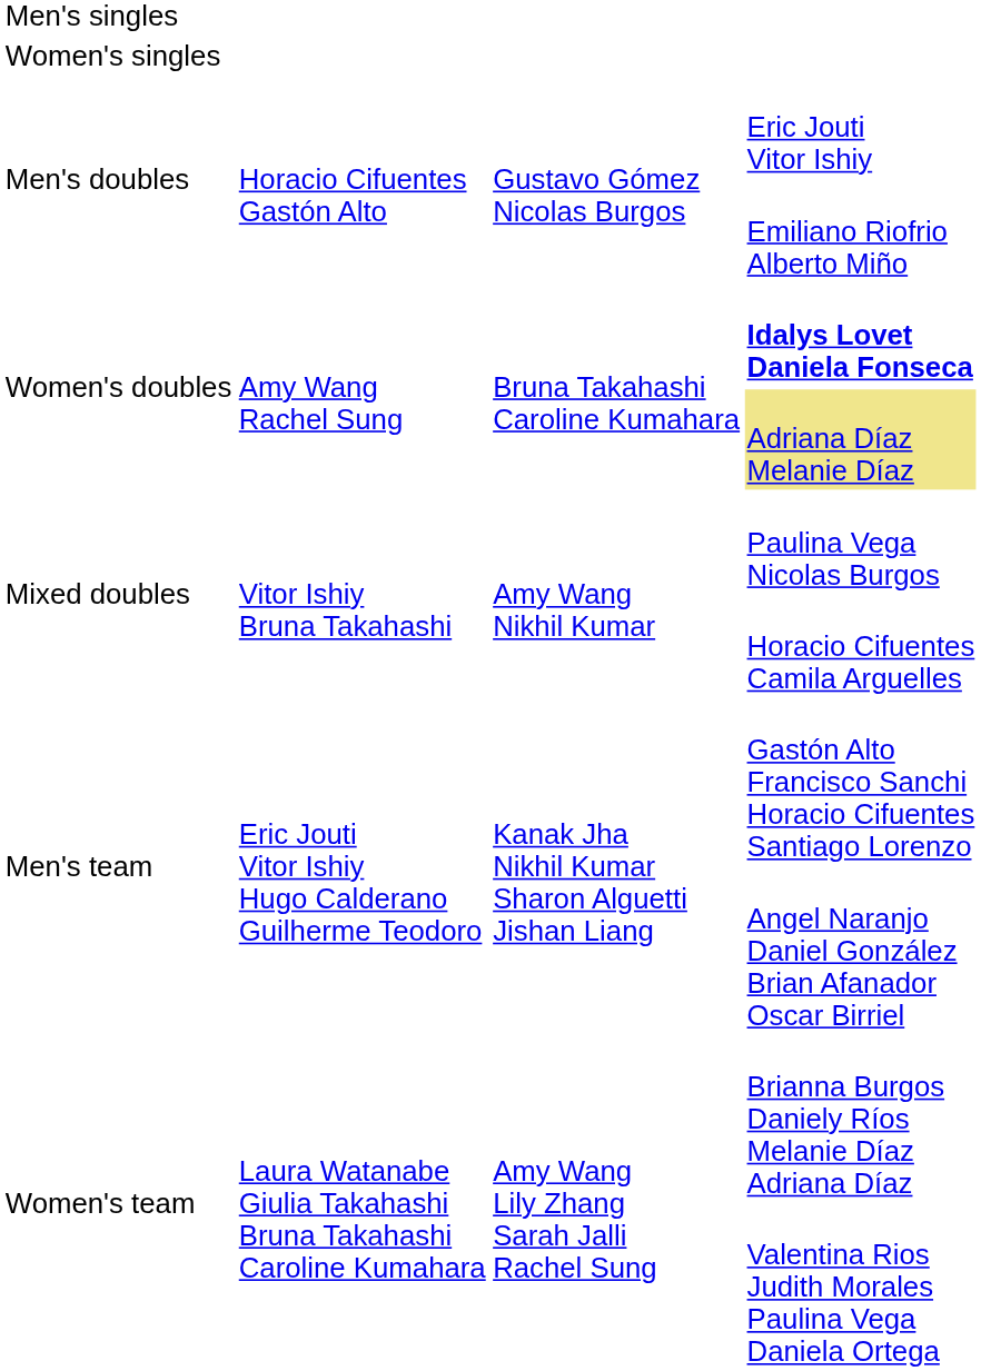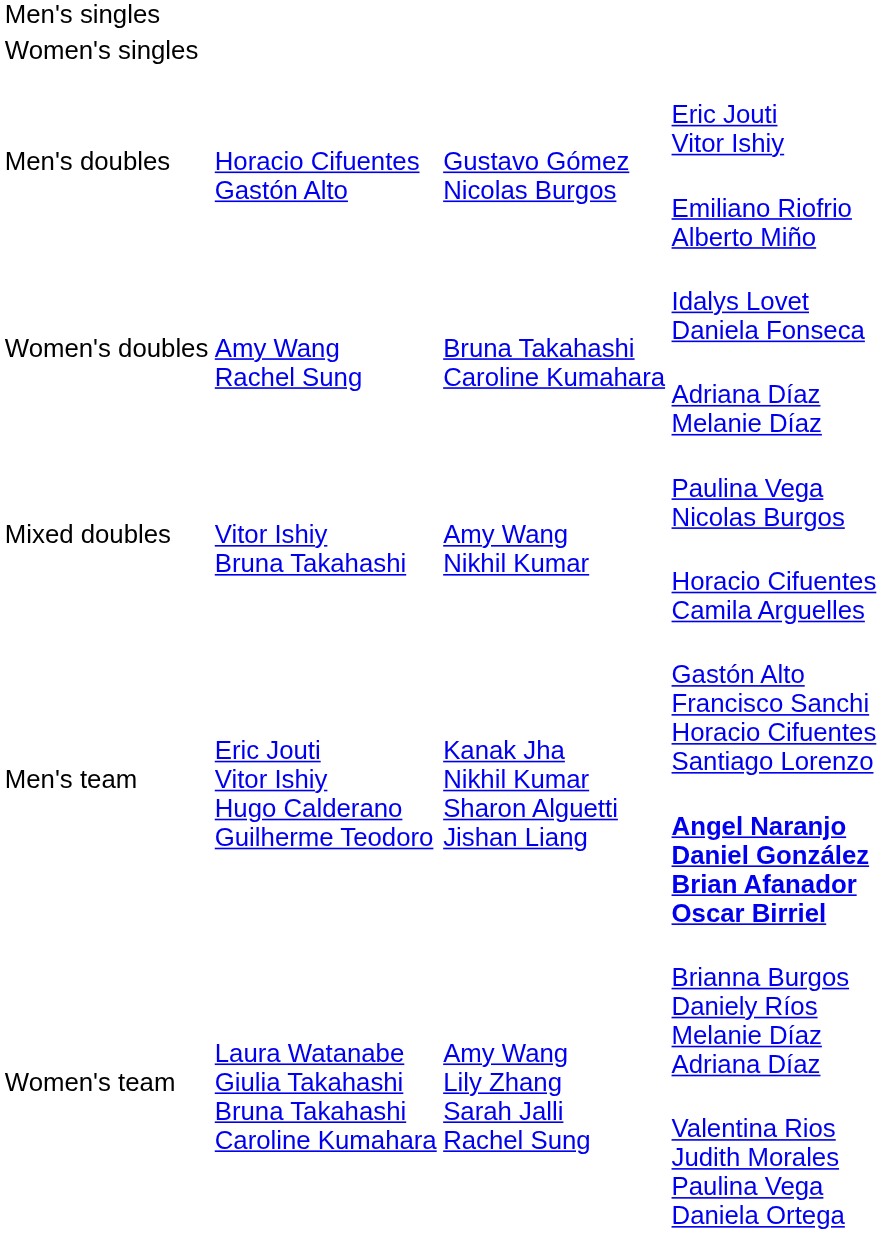Idalys Lovet Daniela Fonseca | column 4: bold -> normal
Adriana Díaz Melanie Díaz | column 4: khaki background -> no background
Angel Naranjo Daniel González Brian Afanador Oscar Birriel | column 4: normal -> bold
